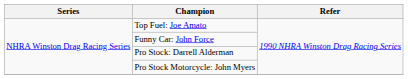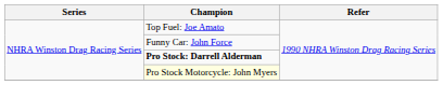Pro Stock: Darrell Alderman | Champion: normal -> bold
Pro Stock Motorcycle: John Myers | Champion: no background -> lightyellow background
